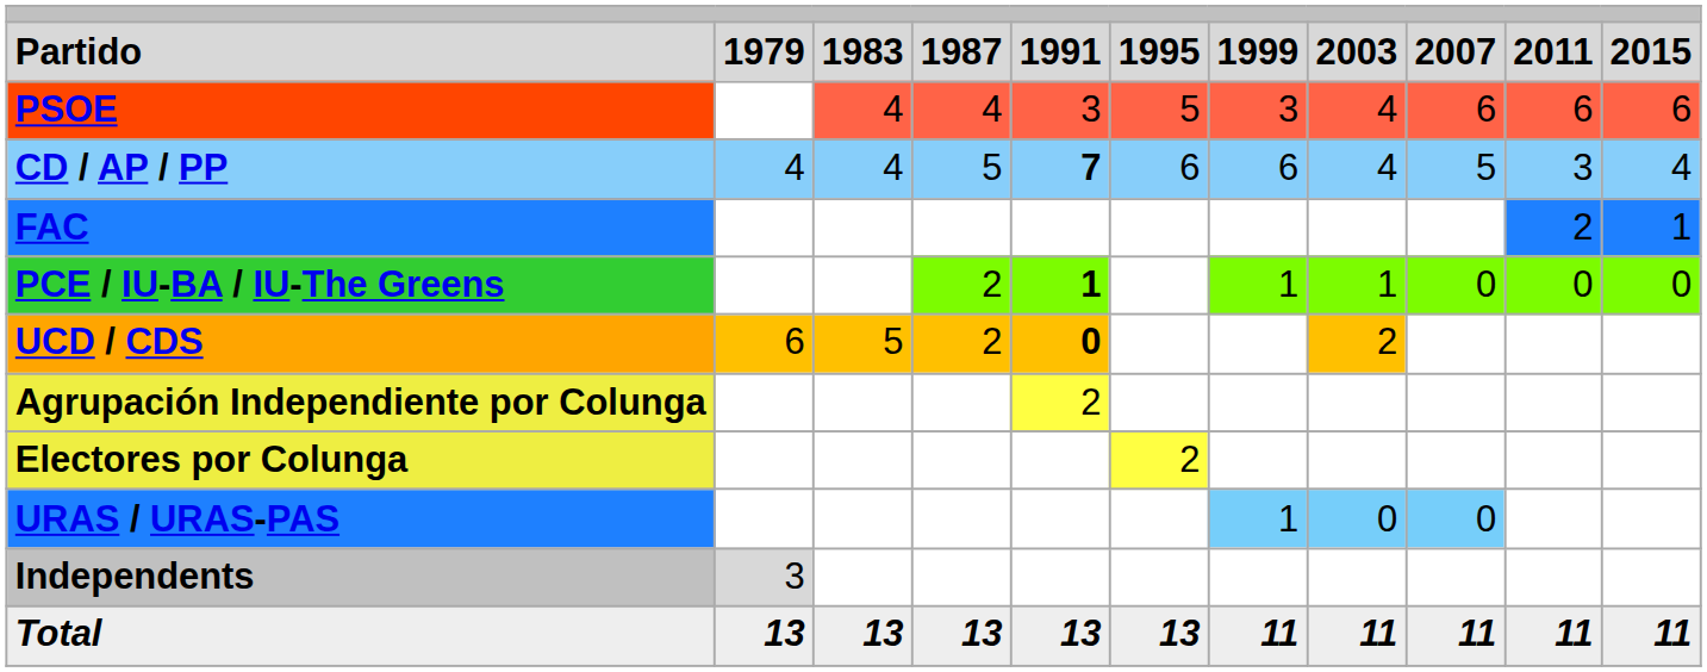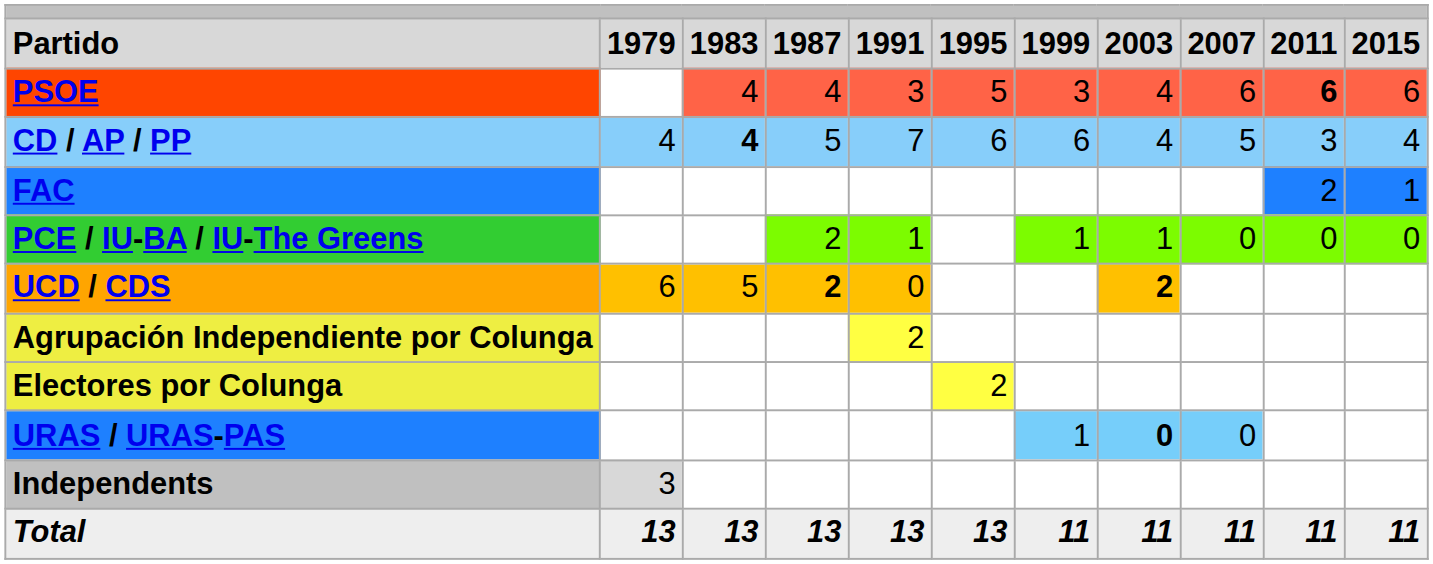PSOE | column 10: normal -> bold
CD / AP / PP | column 3: normal -> bold
CD / AP / PP | column 5: bold -> normal
PCE / IU-BA / IU-The Greens | column 5: bold -> normal
UCD / CDS | column 4: normal -> bold
UCD / CDS | column 5: bold -> normal
UCD / CDS | column 8: normal -> bold
URAS / URAS-PAS | column 8: normal -> bold
